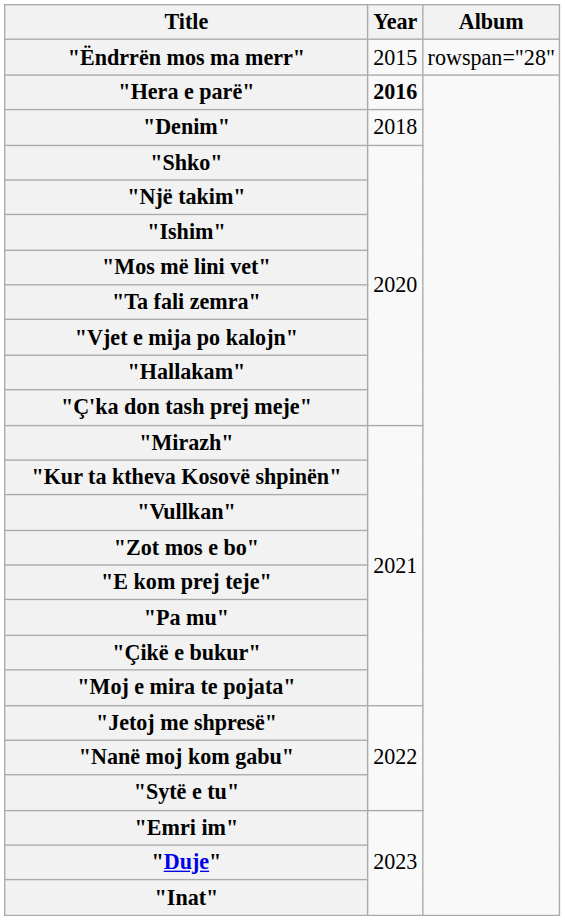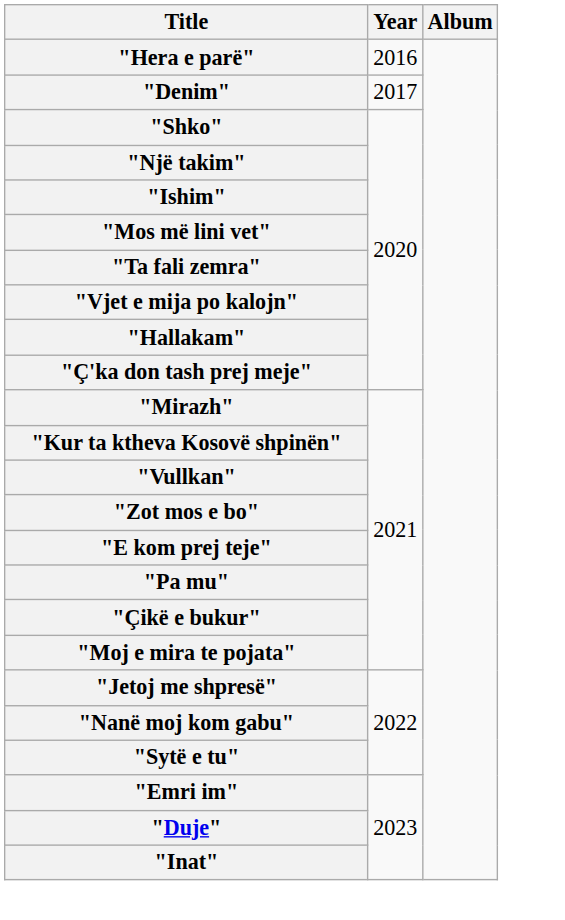- row: "Ëndrrën mos ma merr" | 2015 | rowspan="28"
"Hera e parë" | Year: bold -> normal
"Denim" | Year: 2018 -> 2017
